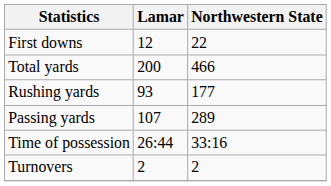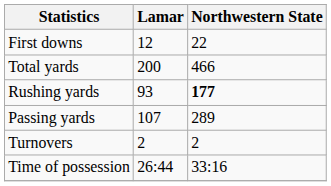Rushing yards | Northwestern State: normal -> bold
rows swapped: Turnovers <-> Time of possession
